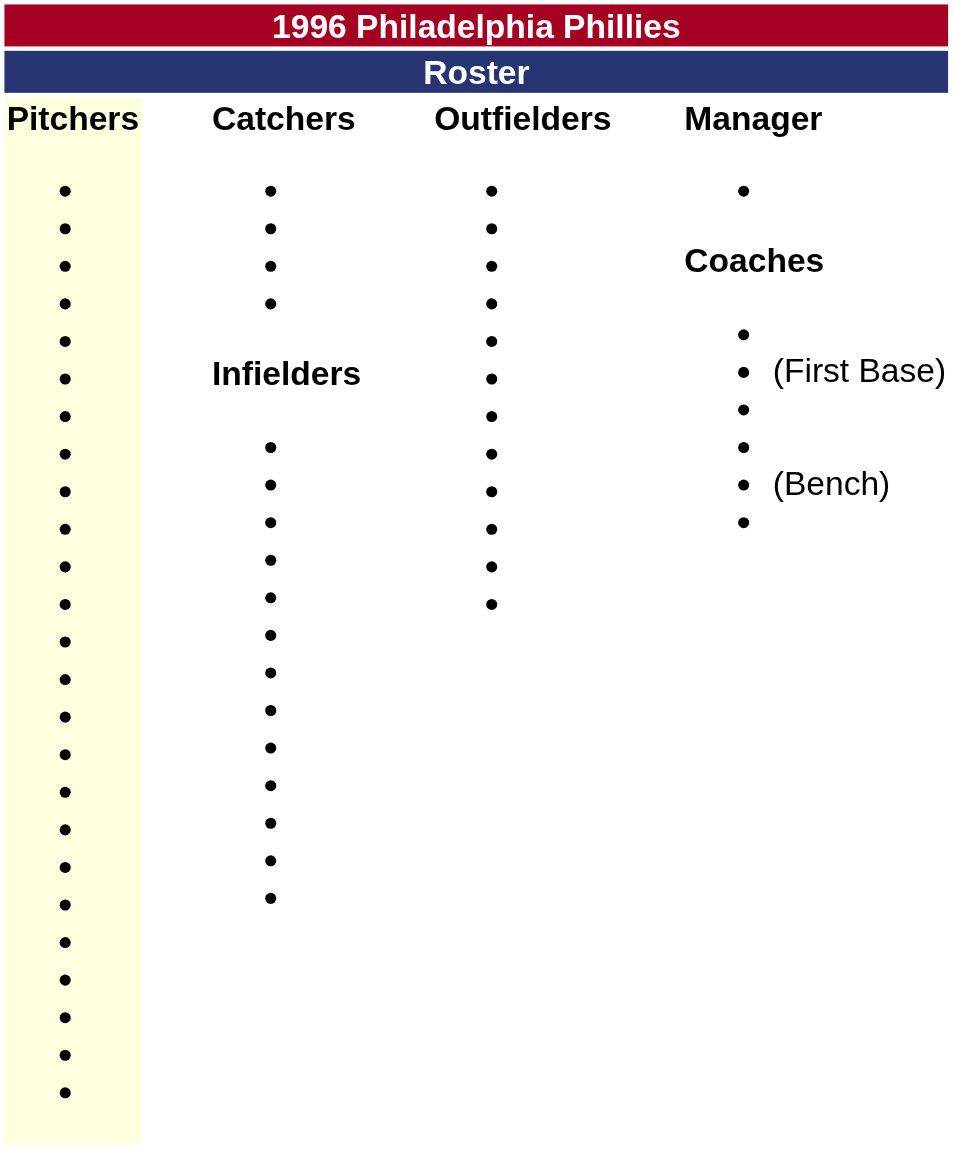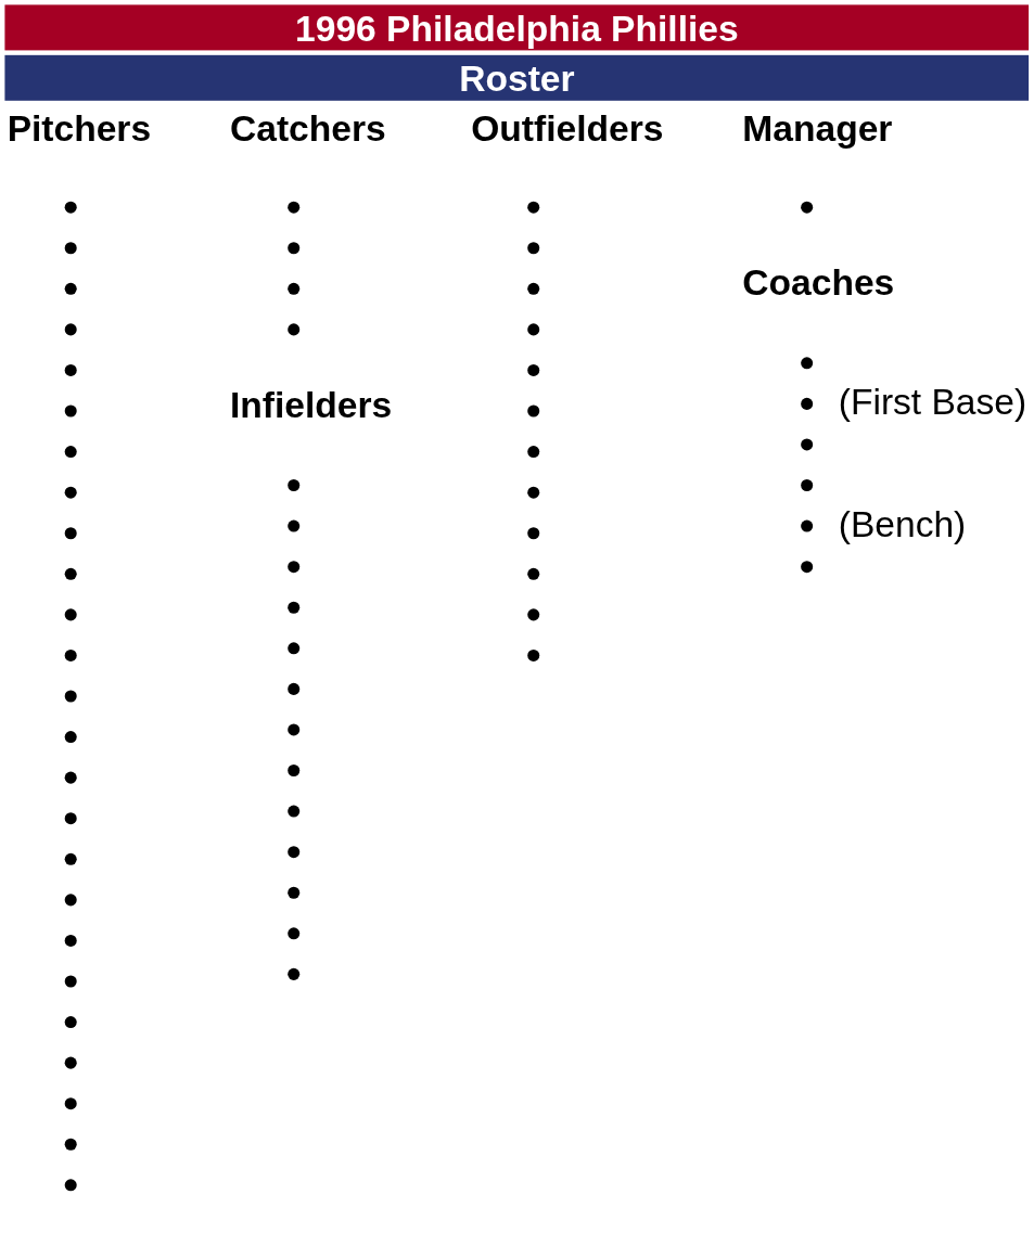Pitchers | column 1: lightyellow background -> no background
